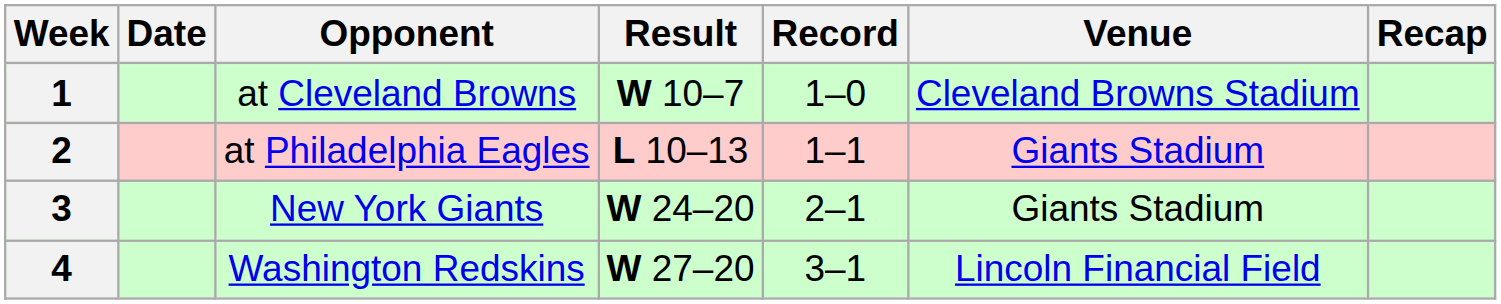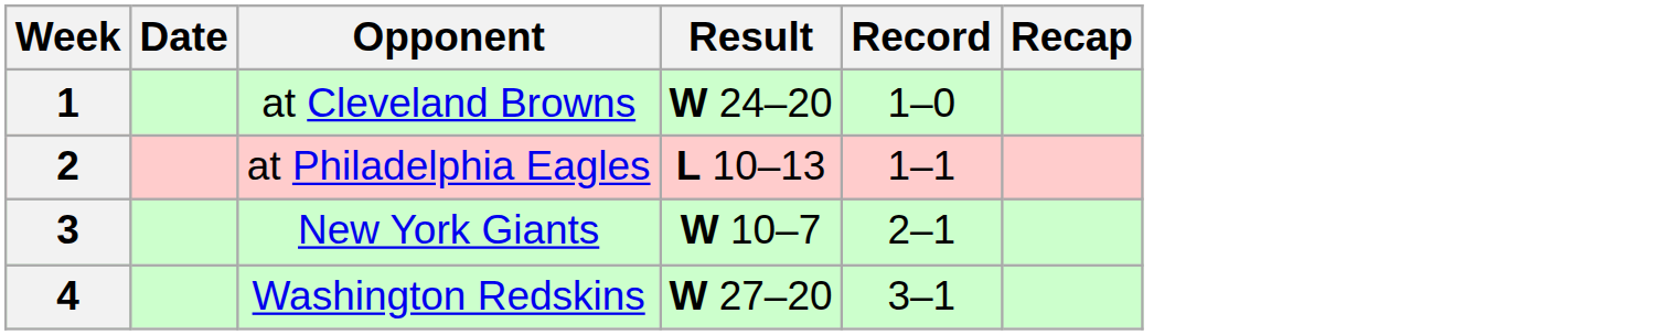- column: Venue | Cleveland Browns Stadium | Giants Stadium | Giants Stadium | Lincoln Financial Field
1 | Result: W 10–7 -> W 24–20
3 | Result: W 24–20 -> W 10–7
